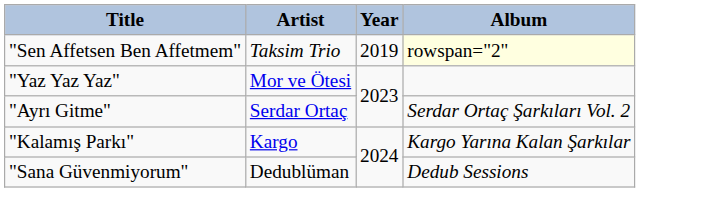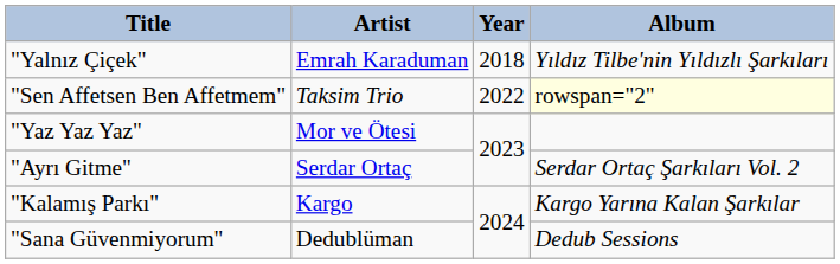+ row: "Yalnız Çiçek" | Emrah Karaduman | 2018 | Yıldız Tilbe'nin Yıldızlı Şarkıları
"Sen Affetsen Ben Affetmem" | Year: 2019 -> 2022
